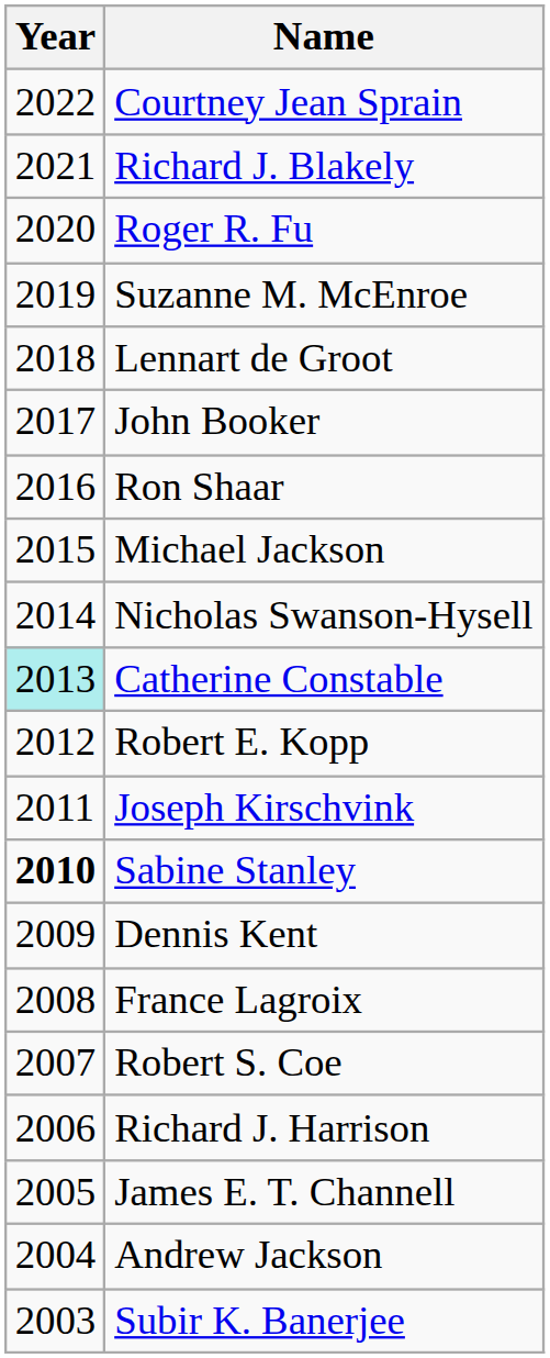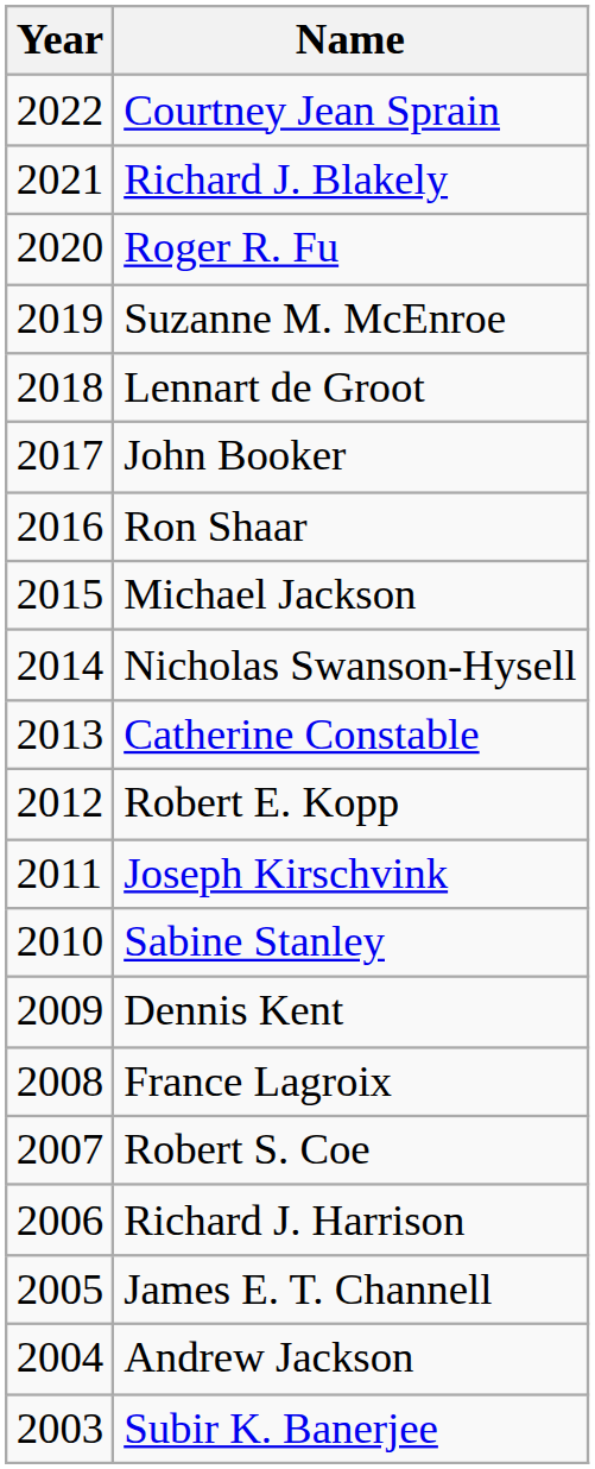Catherine Constable | Year: paleturquoise background -> no background
Sabine Stanley | Year: bold -> normal
